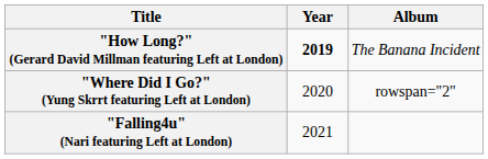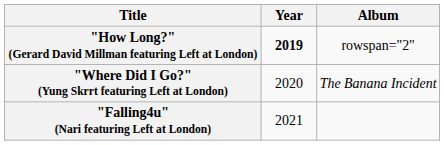"How Long?" (Gerard David Millman featuring Left at London) | Album: The Banana Incident -> rowspan="2"
"Where Did I Go?" (Yung Skrrt featuring Left at London) | Album: rowspan="2" -> The Banana Incident
